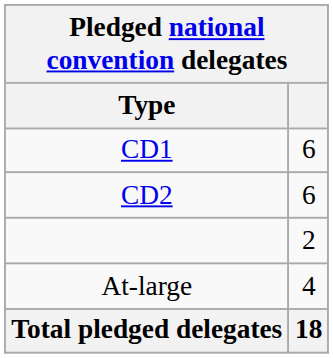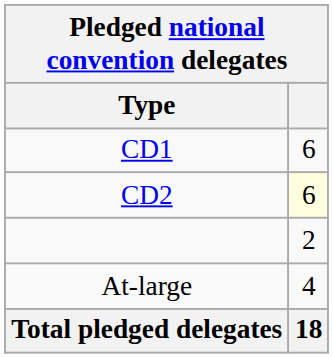CD2 | column 2: no background -> lightyellow background
